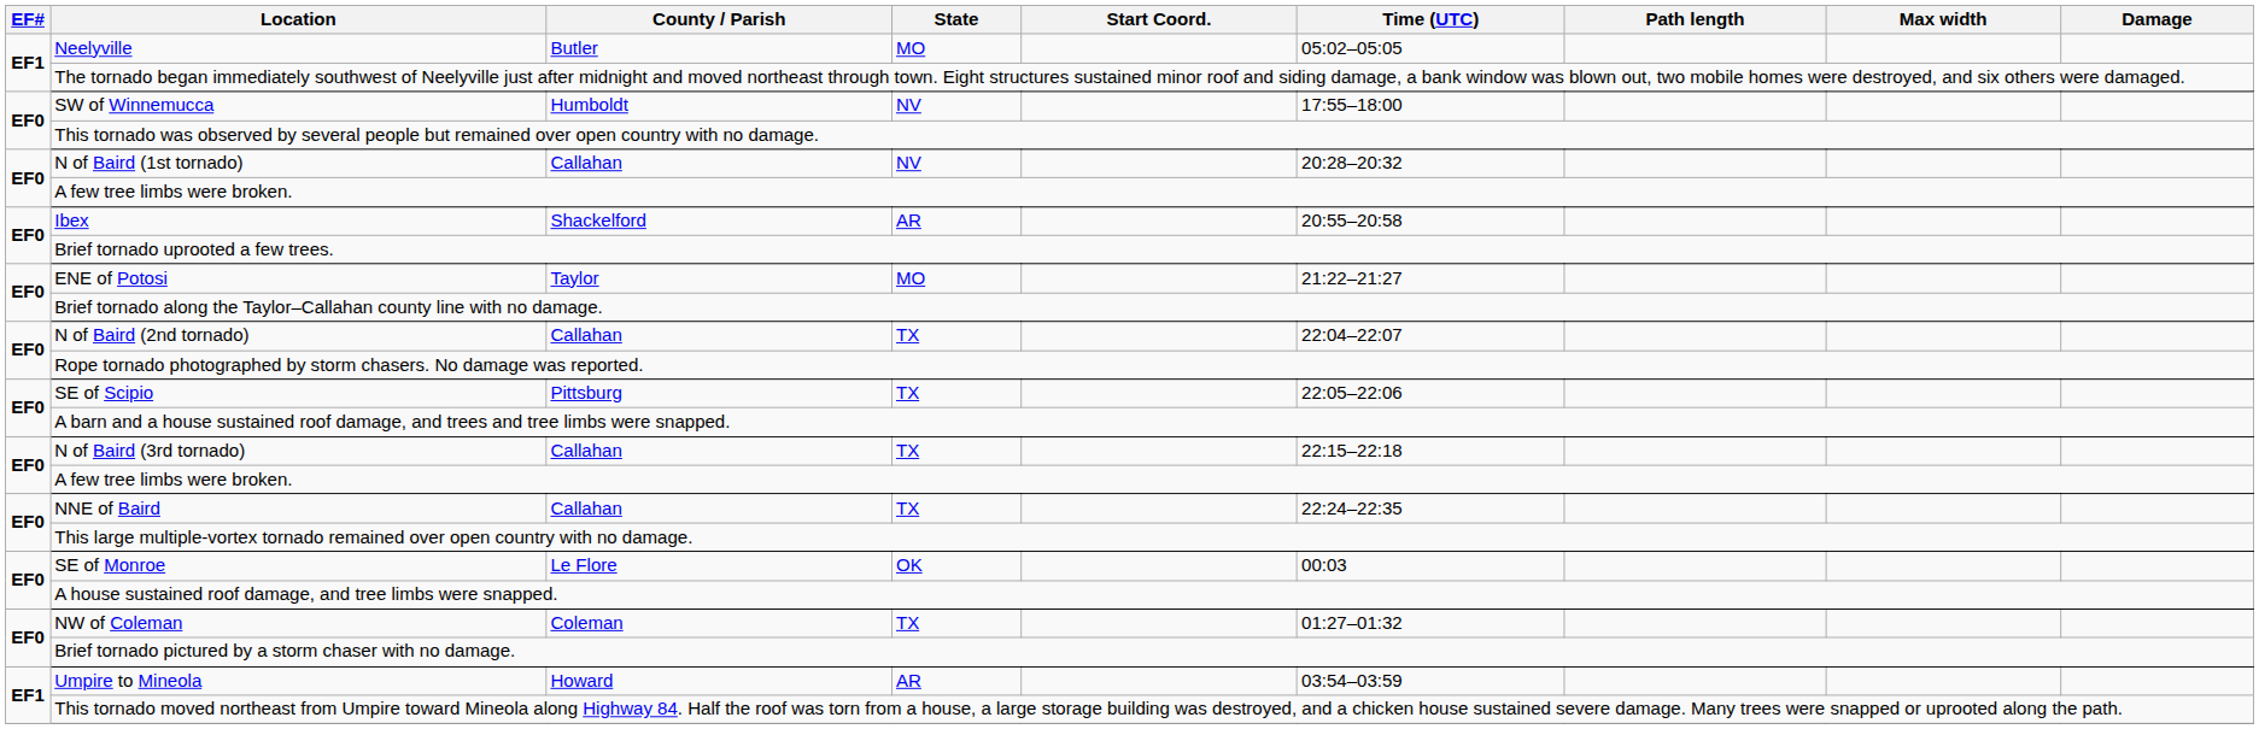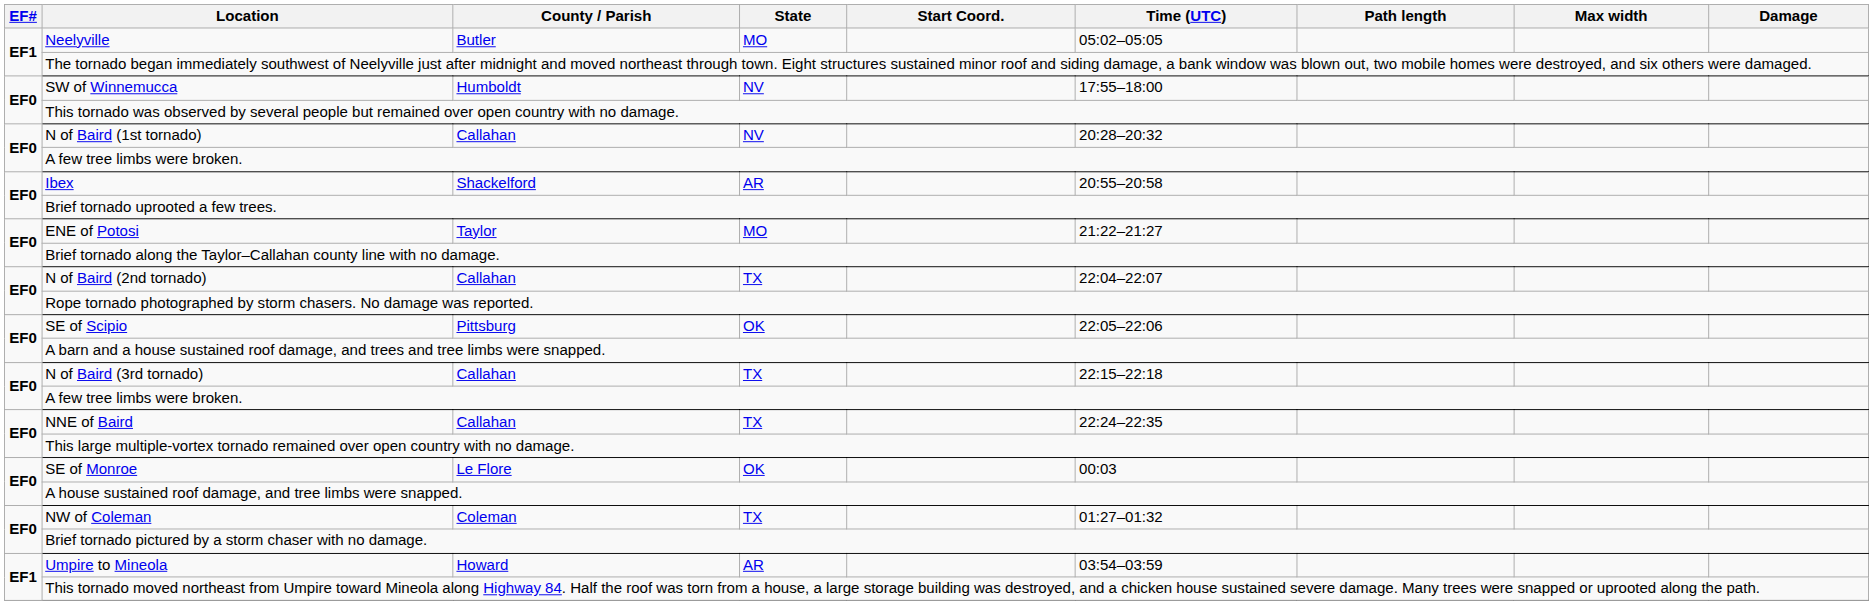SE of Scipio | State: TX -> OK
